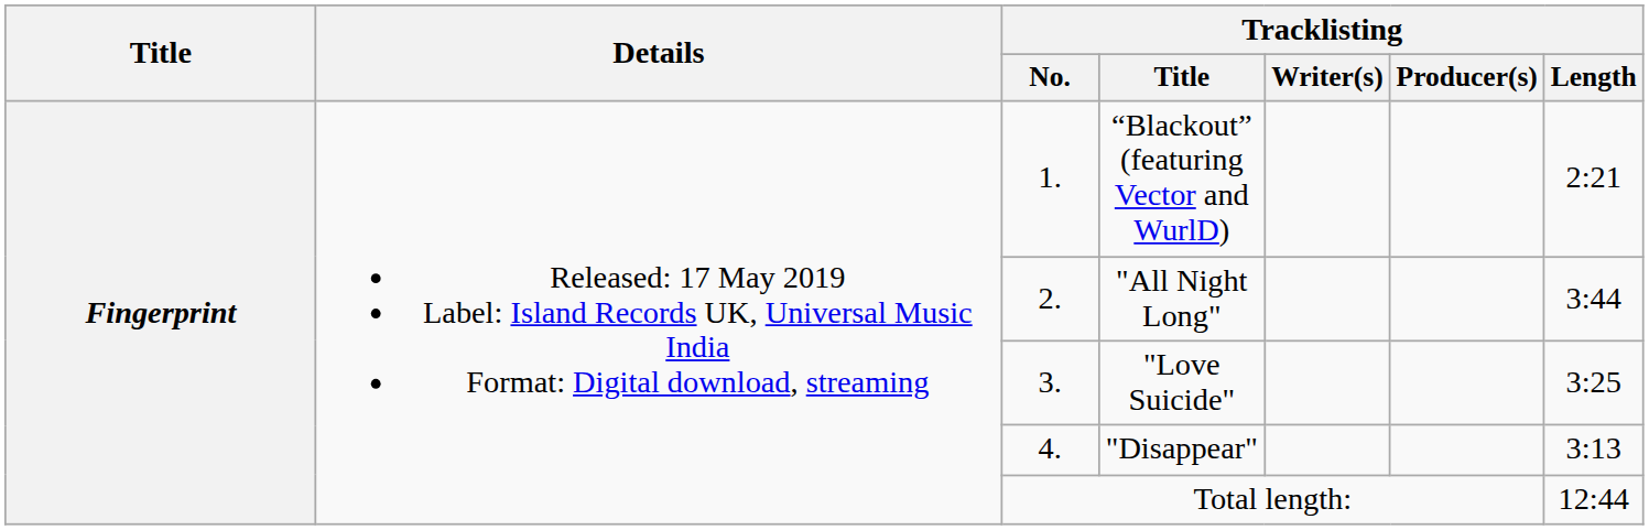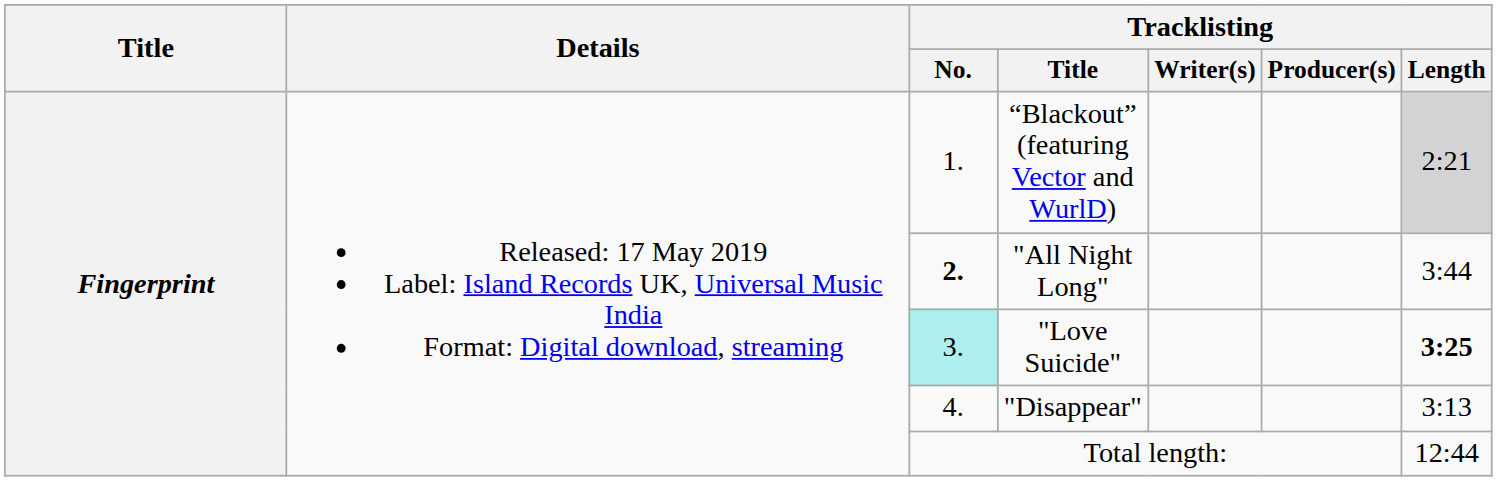“Blackout” (featuring Vector and WurlD) | Tracklisting / Length: no background -> lightgrey background
"All Night Long" | Tracklisting / No.: normal -> bold
"Love Suicide" | Tracklisting / No.: no background -> paleturquoise background
"Love Suicide" | Tracklisting / Length: normal -> bold
